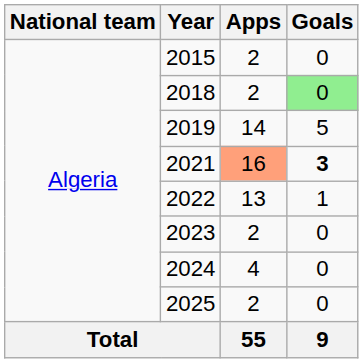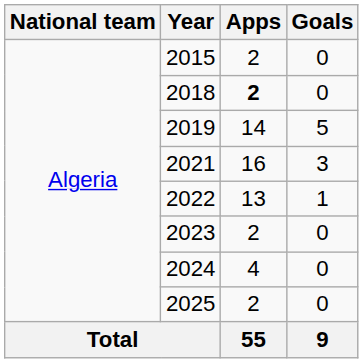2018 | Apps: normal -> bold
2018 | Goals: lightgreen background -> no background
2021 | Apps: lightsalmon background -> no background
2021 | Goals: bold -> normal
